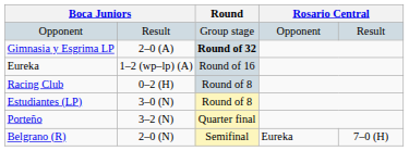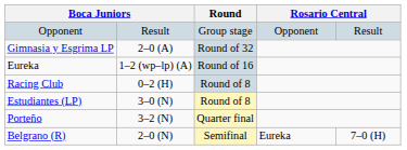Gimnasia y Esgrima LP | Round: bold -> normal
